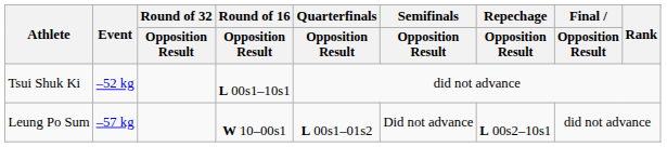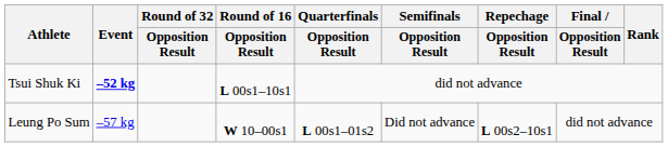Tsui Shuk Ki | Event: normal -> bold
